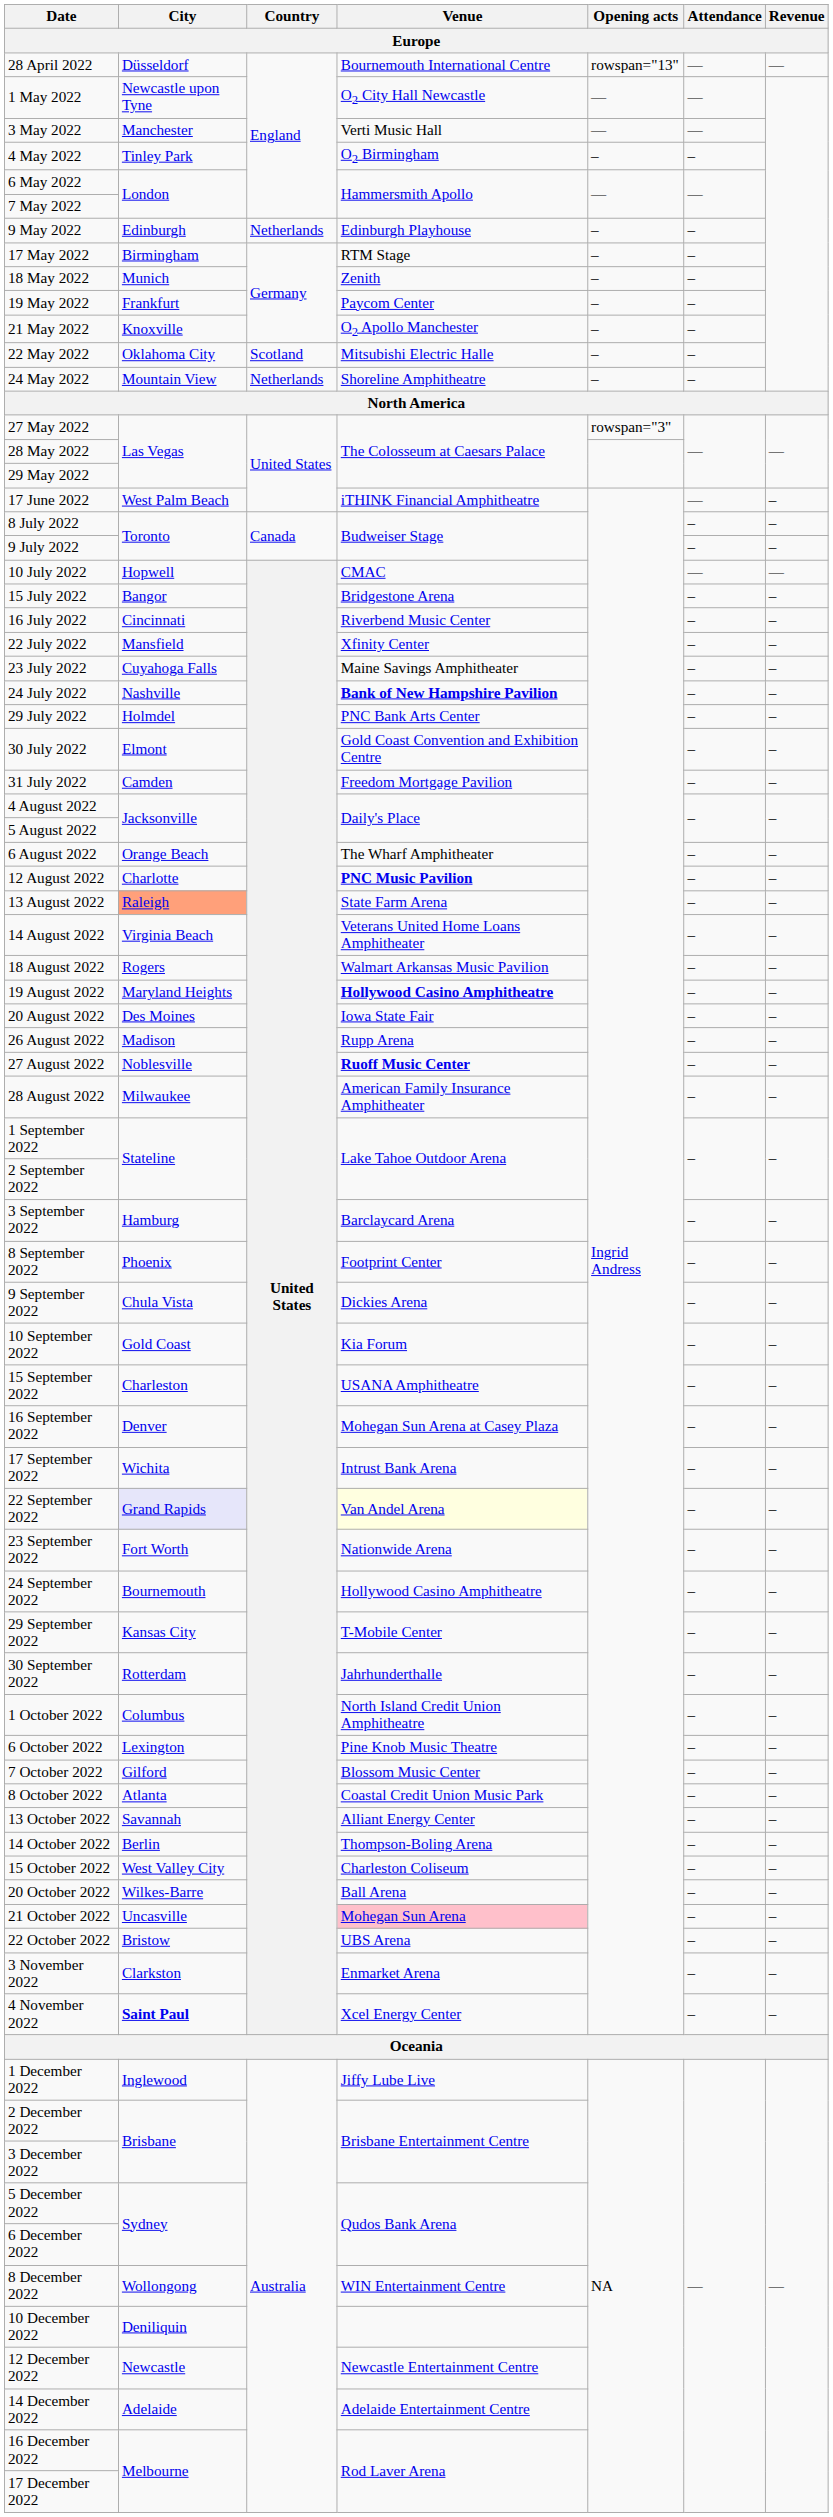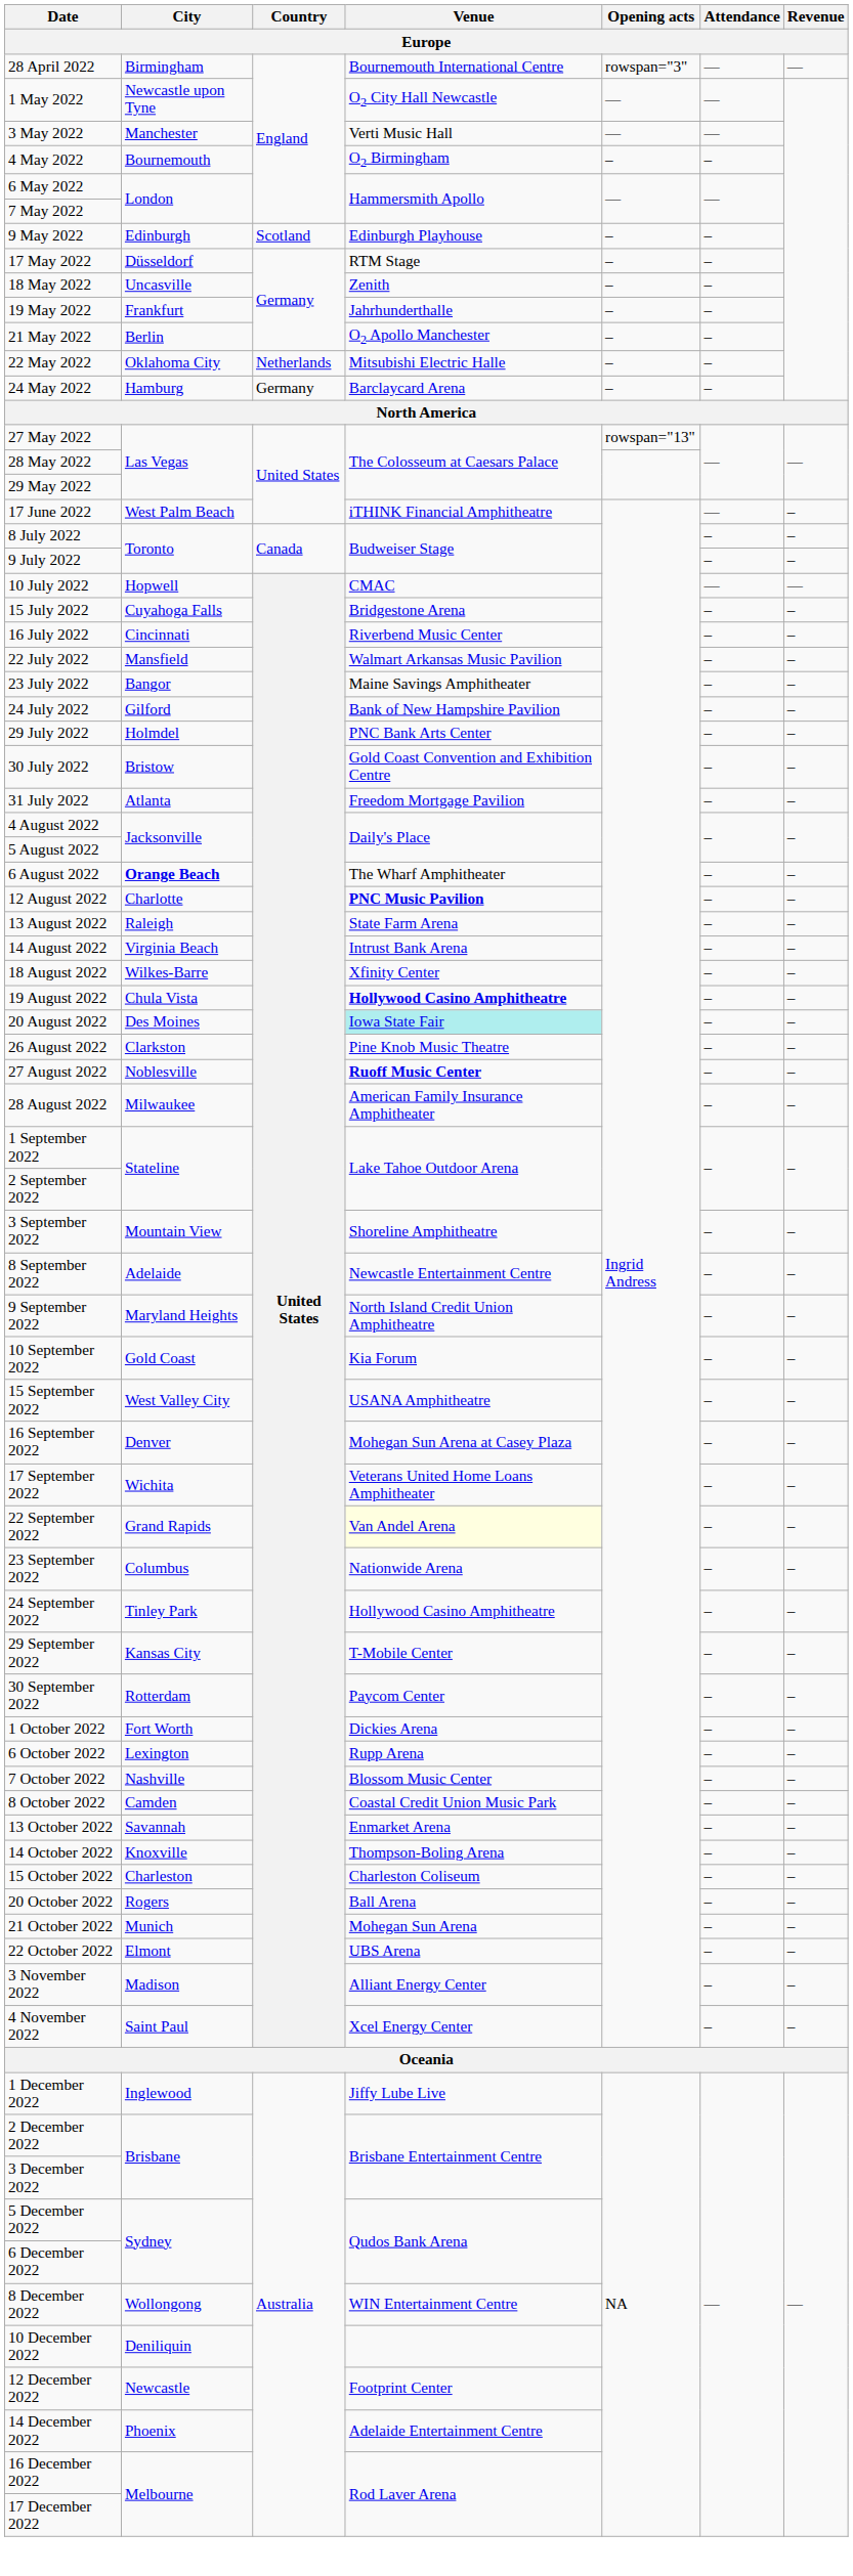28 April 2022 | City: Düsseldorf -> Birmingham
28 April 2022 | Opening acts: rowspan="13" -> rowspan="3"
4 May 2022 | City: Tinley Park -> Bournemouth
9 May 2022 | Country: Netherlands -> Scotland
17 May 2022 | City: Birmingham -> Düsseldorf
18 May 2022 | City: Munich -> Uncasville
19 May 2022 | Venue: Paycom Center -> Jahrhunderthalle
21 May 2022 | City: Knoxville -> Berlin
22 May 2022 | Country: Scotland -> Netherlands
24 May 2022 | City: Mountain View -> Hamburg
24 May 2022 | Country: Netherlands -> Germany
24 May 2022 | Venue: Shoreline Amphitheatre -> Barclaycard Arena
27 May 2022 | Opening acts: rowspan="3" -> rowspan="13"
15 July 2022 | City: Bangor -> Cuyahoga Falls
22 July 2022 | Venue: Xfinity Center -> Walmart Arkansas Music Pavilion
23 July 2022 | City: Cuyahoga Falls -> Bangor
24 July 2022 | City: Nashville -> Gilford
24 July 2022 | Venue: bold -> normal
30 July 2022 | City: Elmont -> Bristow
31 July 2022 | City: Camden -> Atlanta
6 August 2022 | City: normal -> bold
13 August 2022 | City: lightsalmon background -> no background
14 August 2022 | Venue: Veterans United Home Loans Amphitheater -> Intrust Bank Arena
18 August 2022 | City: Rogers -> Wilkes-Barre
18 August 2022 | Venue: Walmart Arkansas Music Pavilion -> Xfinity Center
19 August 2022 | City: Maryland Heights -> Chula Vista
20 August 2022 | Venue: no background -> paleturquoise background
26 August 2022 | City: Madison -> Clarkston
26 August 2022 | Venue: Rupp Arena -> Pine Knob Music Theatre
3 September 2022 | City: Hamburg -> Mountain View
3 September 2022 | Venue: Barclaycard Arena -> Shoreline Amphitheatre
8 September 2022 | City: Phoenix -> Adelaide
8 September 2022 | Venue: Footprint Center -> Newcastle Entertainment Centre
9 September 2022 | City: Chula Vista -> Maryland Heights
9 September 2022 | Venue: Dickies Arena -> North Island Credit Union Amphitheatre
15 September 2022 | City: Charleston -> West Valley City
17 September 2022 | Venue: Intrust Bank Arena -> Veterans United Home Loans Amphitheater
22 September 2022 | City: lavender background -> no background
23 September 2022 | City: Fort Worth -> Columbus
24 September 2022 | City: Bournemouth -> Tinley Park
30 September 2022 | Venue: Jahrhunderthalle -> Paycom Center
1 October 2022 | City: Columbus -> Fort Worth
1 October 2022 | Venue: North Island Credit Union Amphitheatre -> Dickies Arena
6 October 2022 | Venue: Pine Knob Music Theatre -> Rupp Arena
7 October 2022 | City: Gilford -> Nashville
8 October 2022 | City: Atlanta -> Camden
13 October 2022 | Venue: Alliant Energy Center -> Enmarket Arena
14 October 2022 | City: Berlin -> Knoxville
15 October 2022 | City: West Valley City -> Charleston
20 October 2022 | City: Wilkes-Barre -> Rogers
21 October 2022 | City: Uncasville -> Munich
21 October 2022 | Venue: pink background -> no background
22 October 2022 | City: Bristow -> Elmont
3 November 2022 | City: Clarkston -> Madison
3 November 2022 | Venue: Enmarket Arena -> Alliant Energy Center
4 November 2022 | City: bold -> normal
12 December 2022 | Venue: Newcastle Entertainment Centre -> Footprint Center
14 December 2022 | City: Adelaide -> Phoenix
